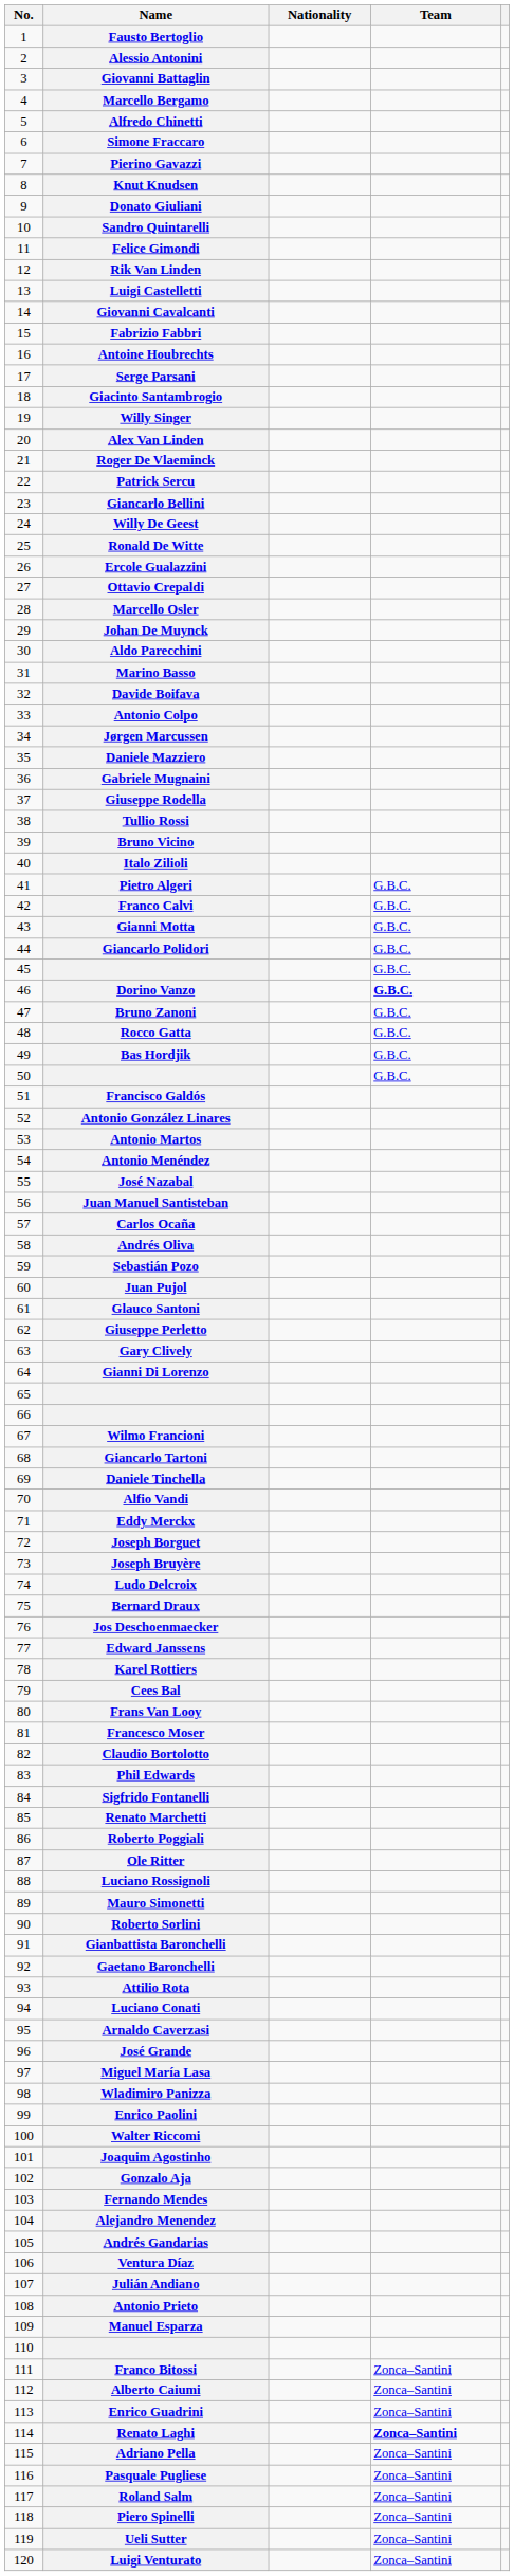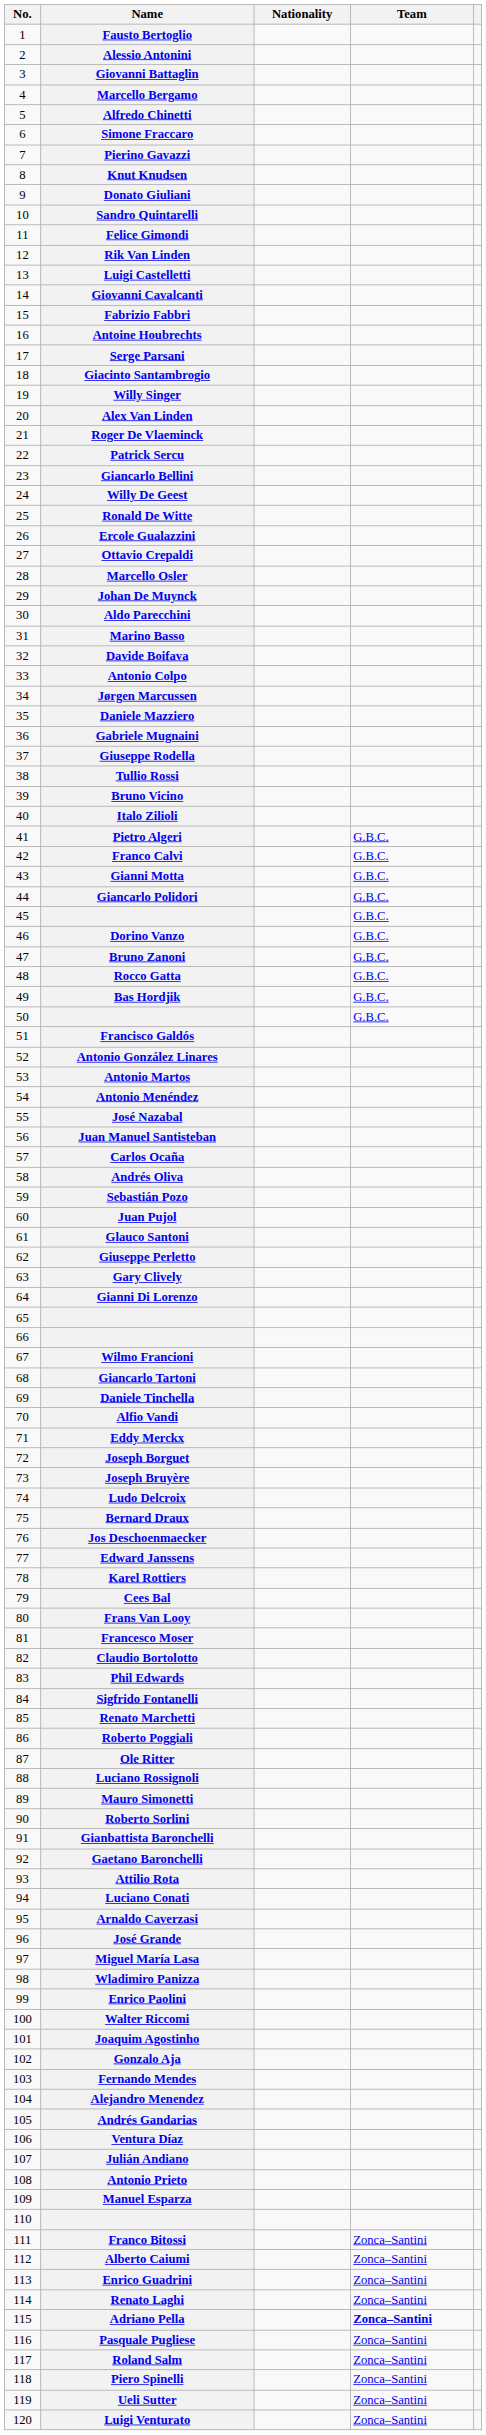Dorino Vanzo | Team: bold -> normal
Renato Laghi | Team: bold -> normal
Adriano Pella | Team: normal -> bold
